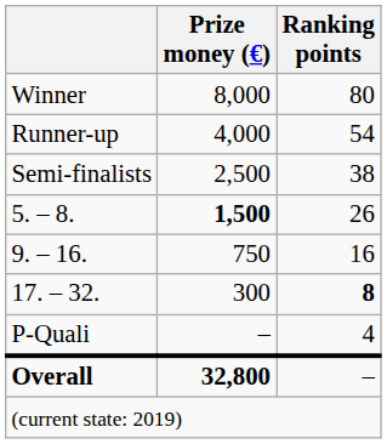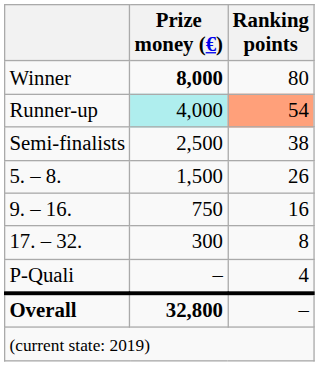Winner | Prize money (€): normal -> bold
Runner-up | Prize money (€): no background -> paleturquoise background
Runner-up | Ranking points: no background -> lightsalmon background
5. – 8. | Prize money (€): bold -> normal
17. – 32. | Ranking points: bold -> normal
